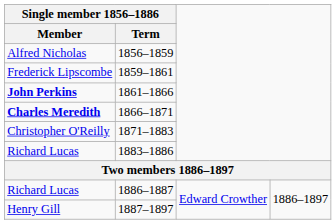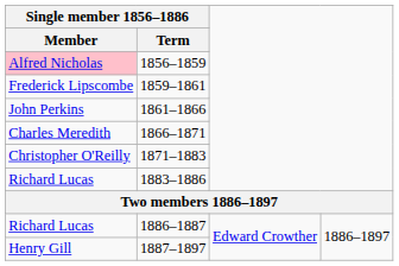1856–1859 | Single member 1856–1886 / Member: no background -> pink background
1861–1866 | Single member 1856–1886 / Member: bold -> normal
1866–1871 | Single member 1856–1886 / Member: bold -> normal
